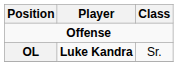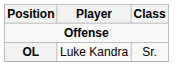OL | Player: bold -> normal
